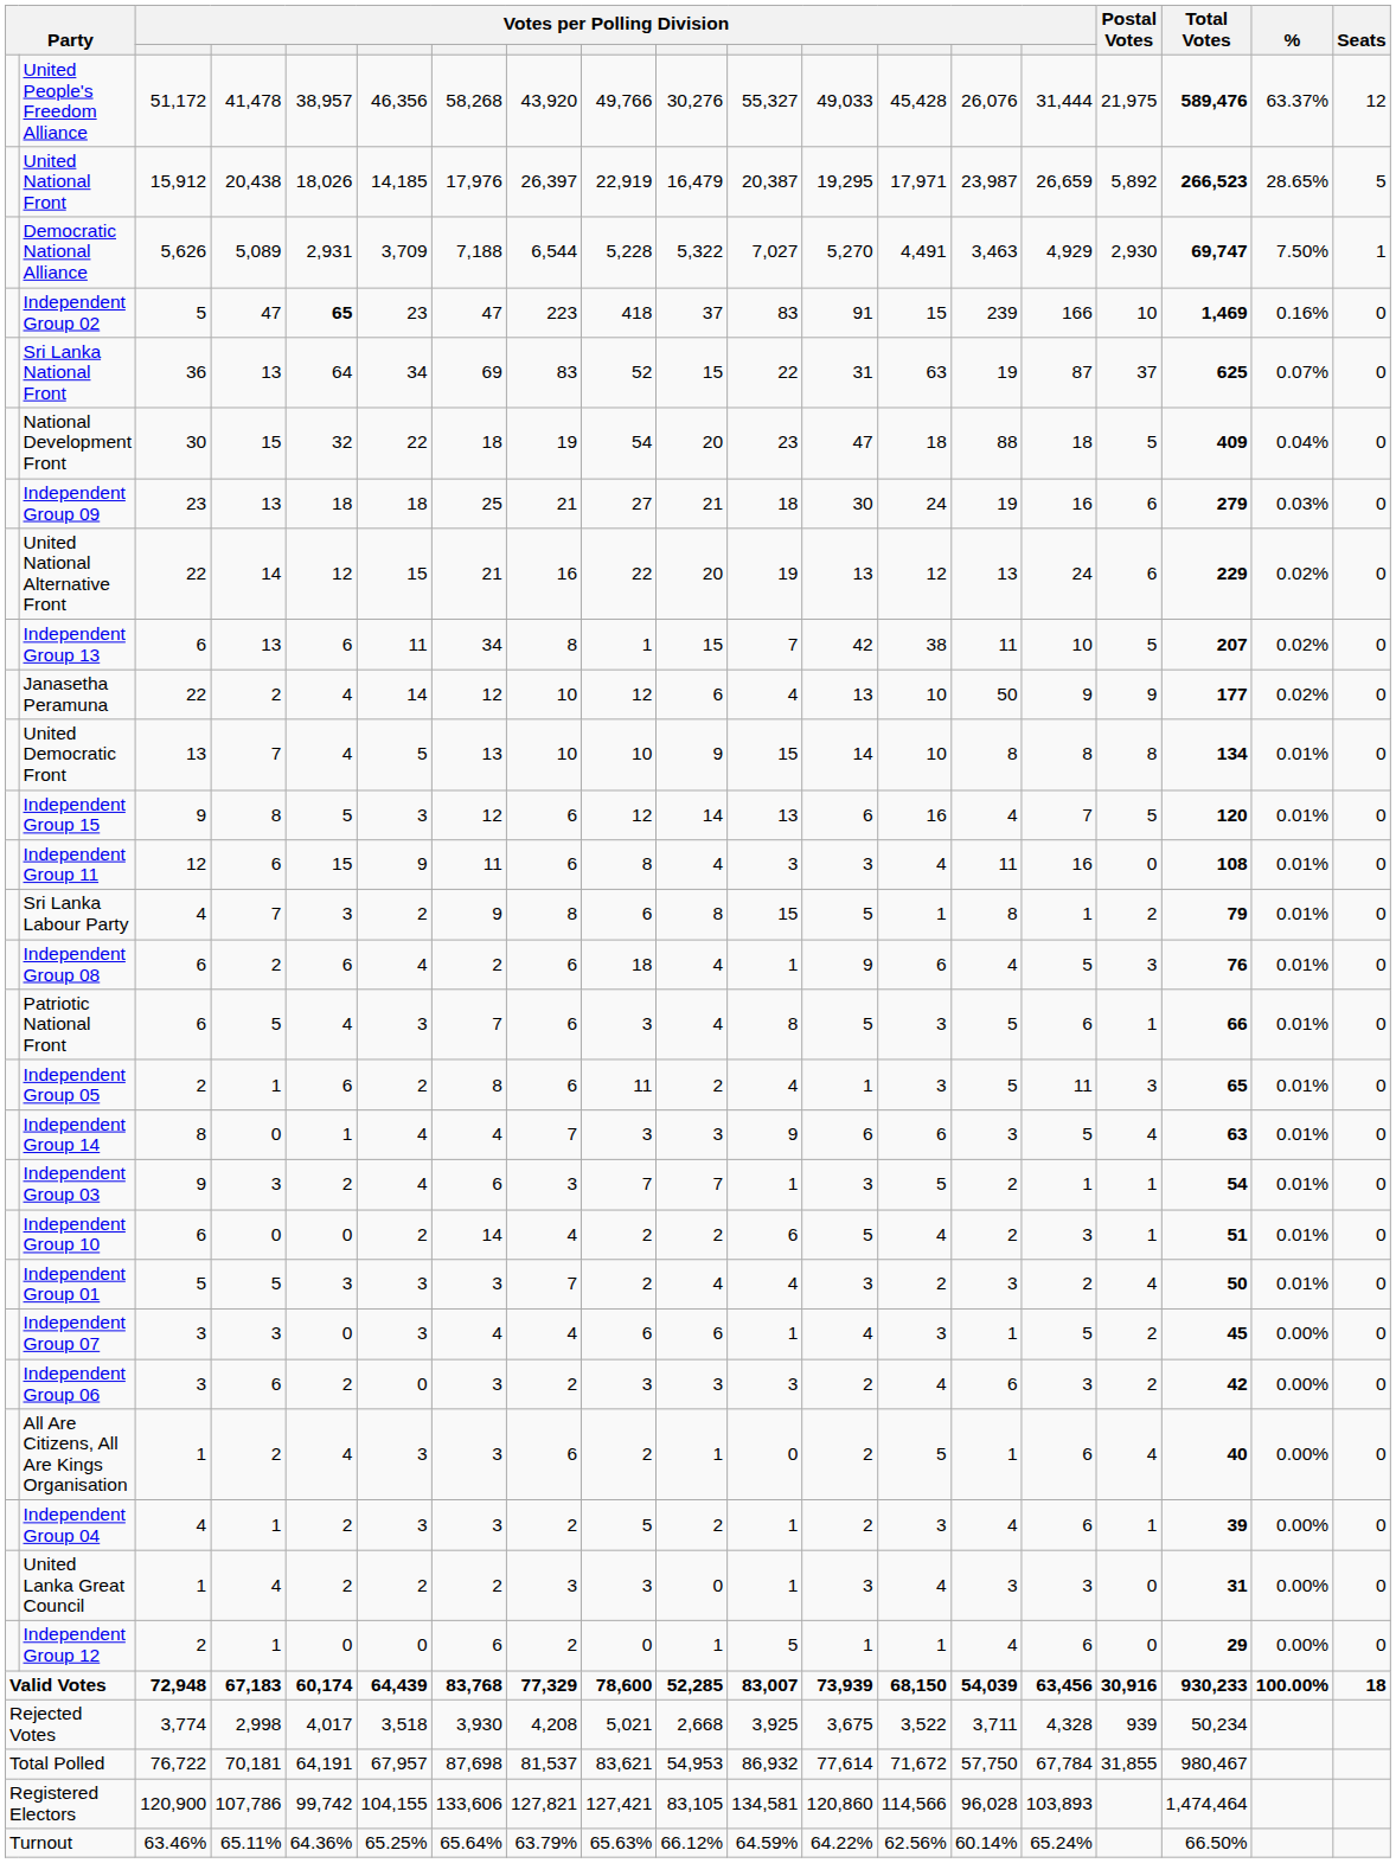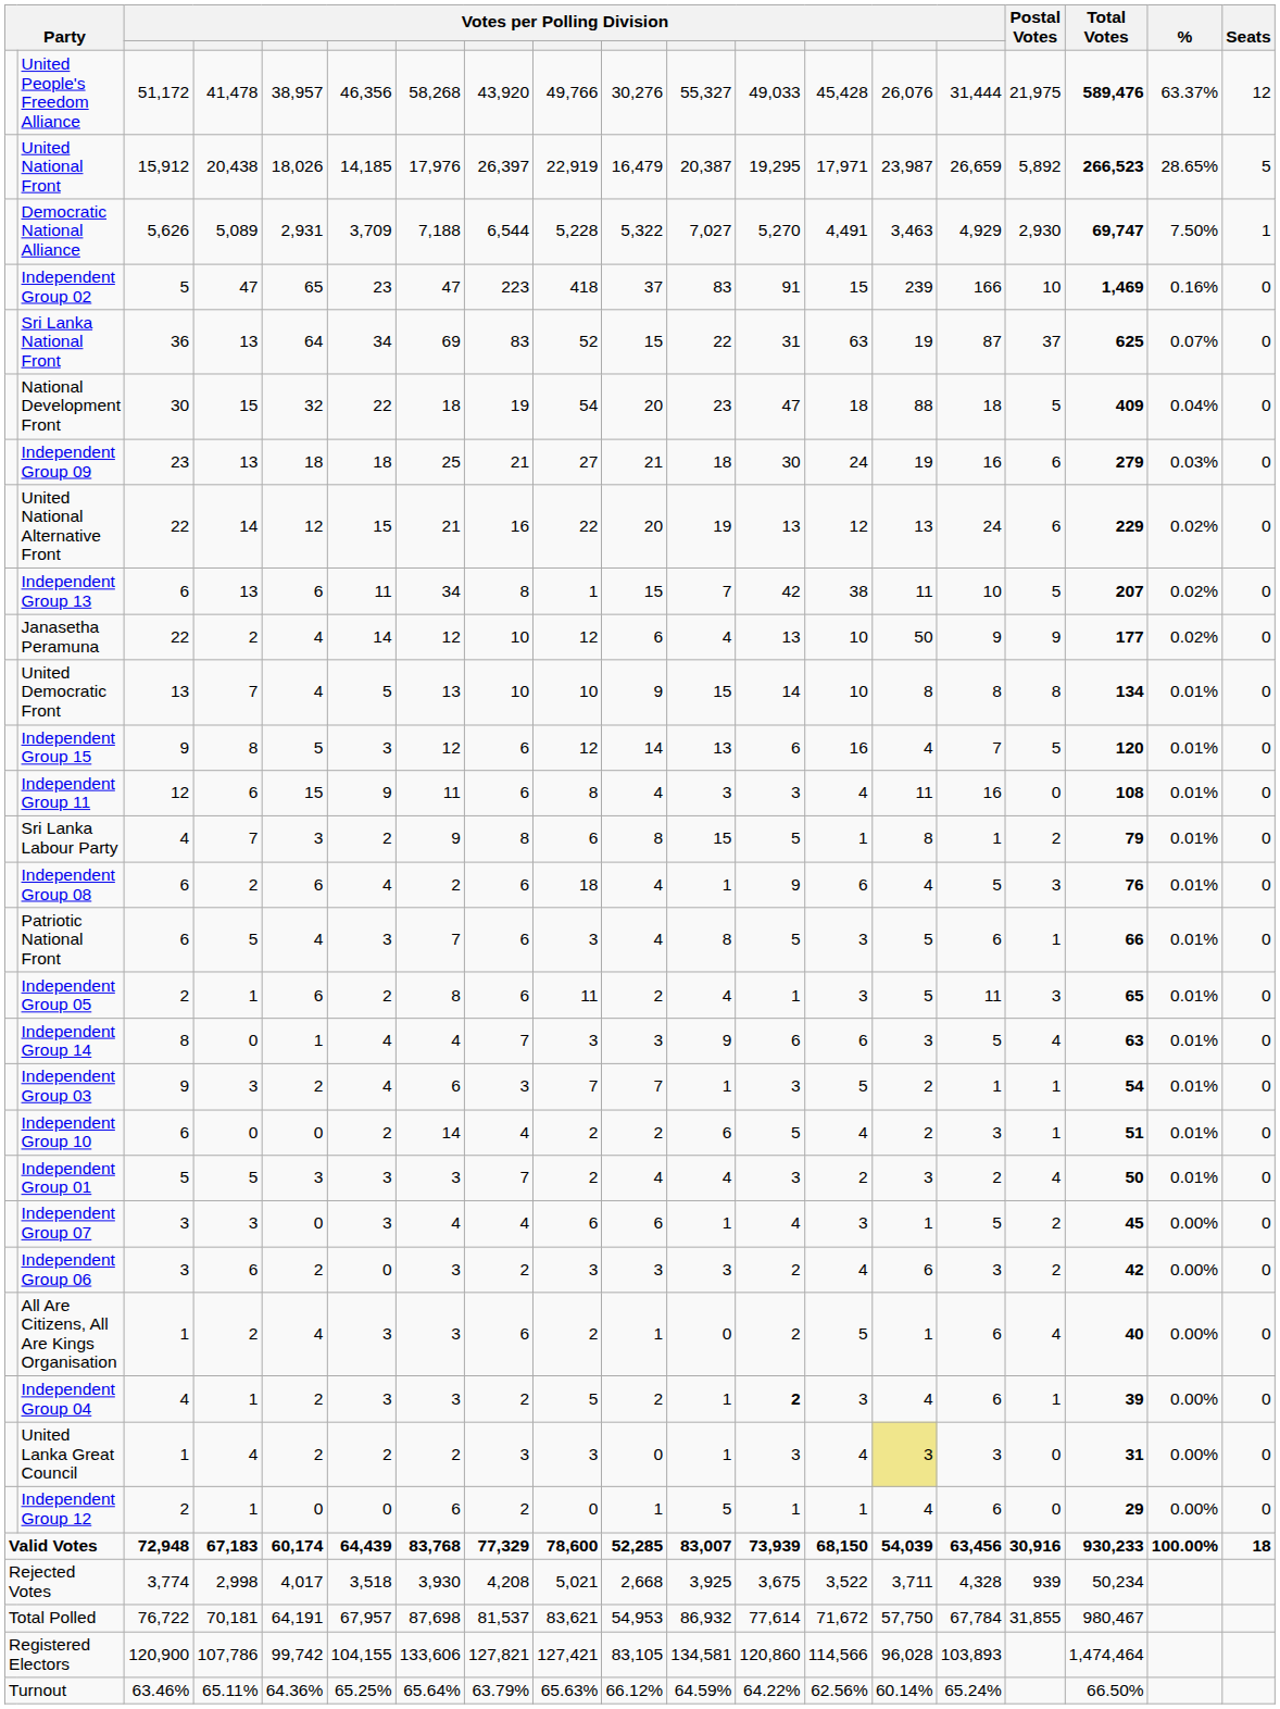Independent Group 02 | column 5: bold -> normal
Independent Group 04 | column 12: normal -> bold
United Lanka Great Council | column 14: no background -> khaki background
